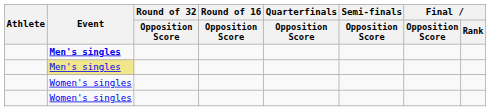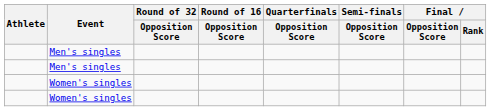row 3 | Event: bold -> normal
row 4 | Event: khaki background -> no background
